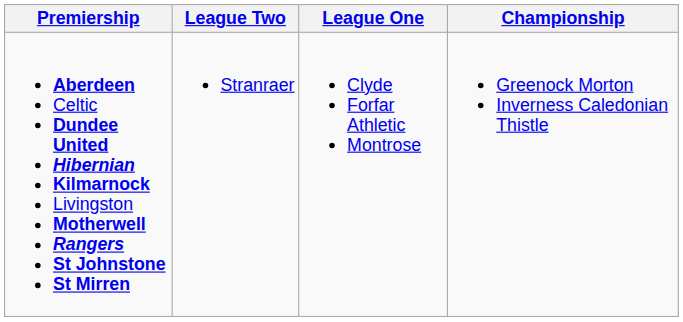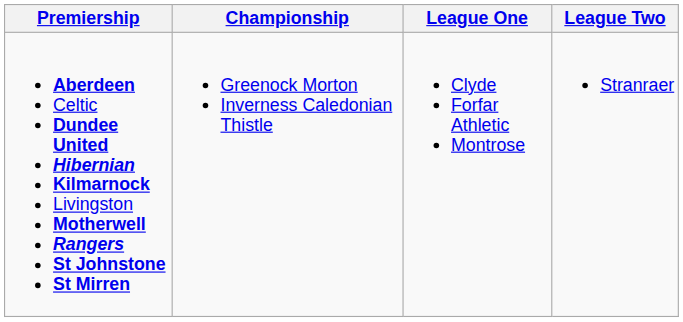columns swapped: Championship <-> League Two
